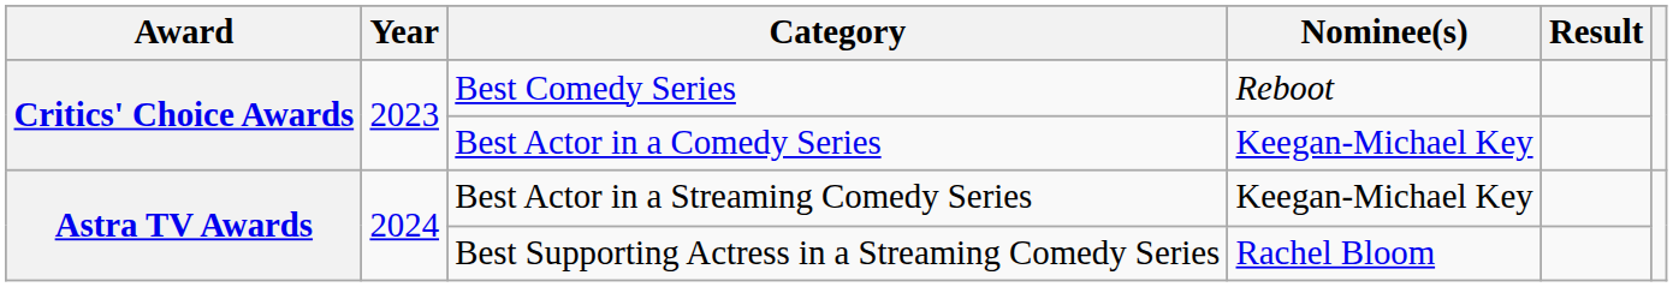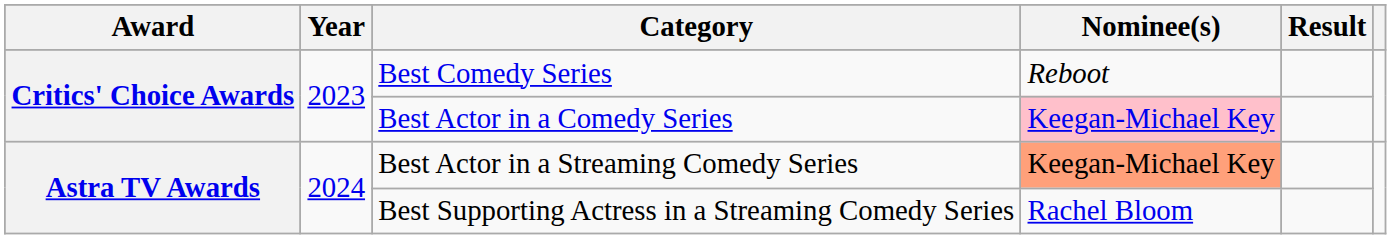Best Actor in a Comedy Series | Nominee(s): no background -> pink background
Best Actor in a Streaming Comedy Series | Nominee(s): no background -> lightsalmon background
